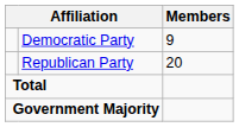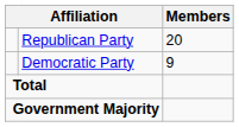rows swapped: Republican Party <-> Democratic Party
